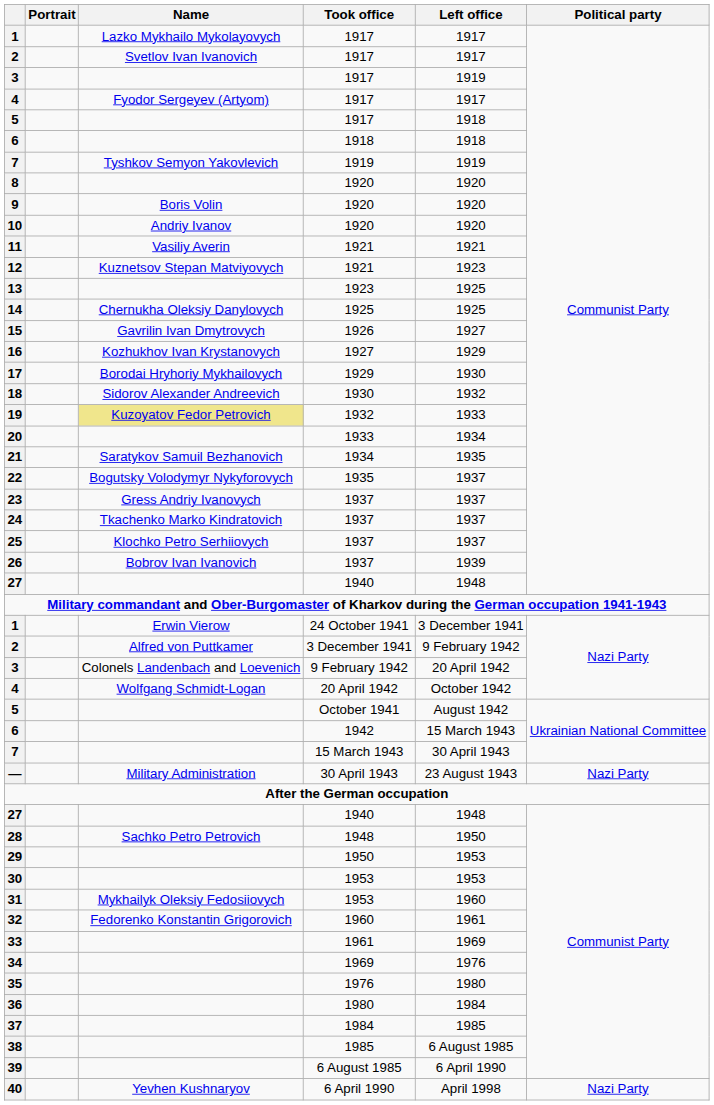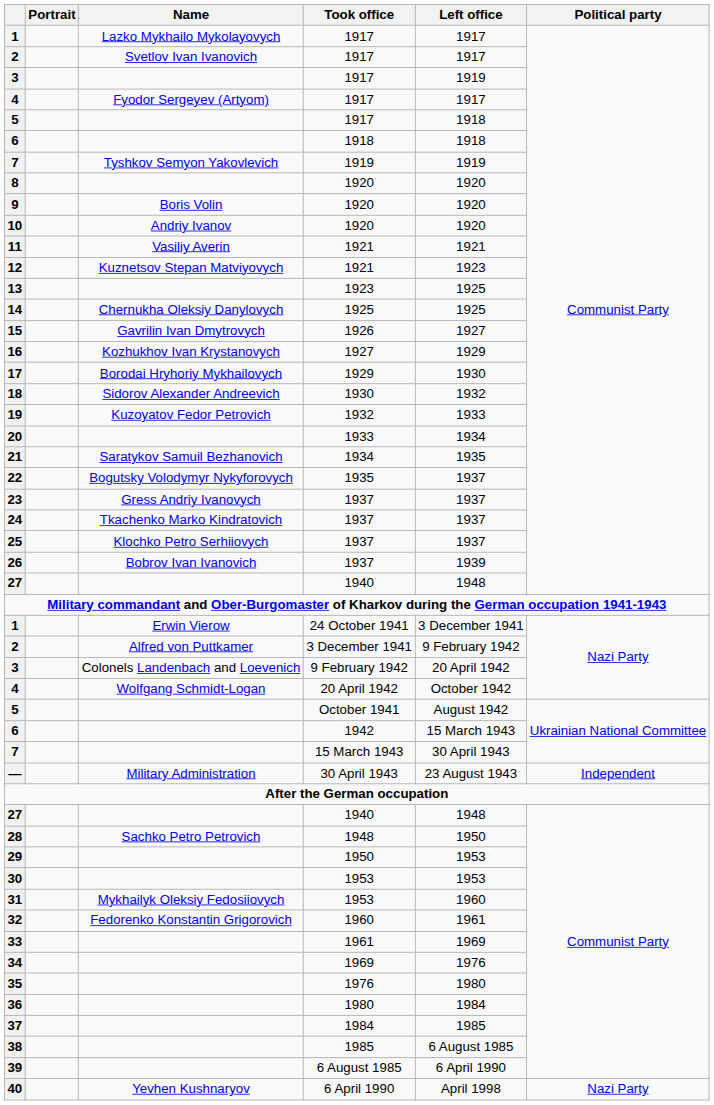19 | Name: khaki background -> no background
— | Political party: Nazi Party -> Independent
